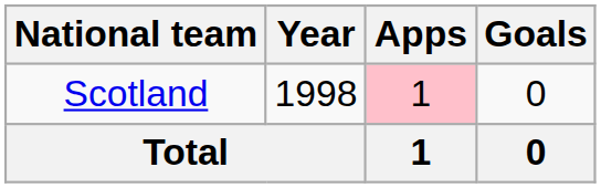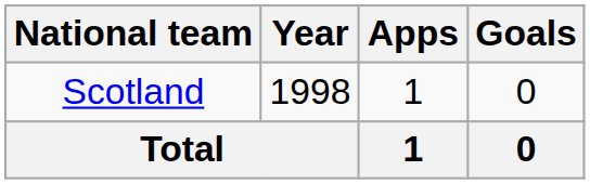Scotland | Apps: pink background -> no background
